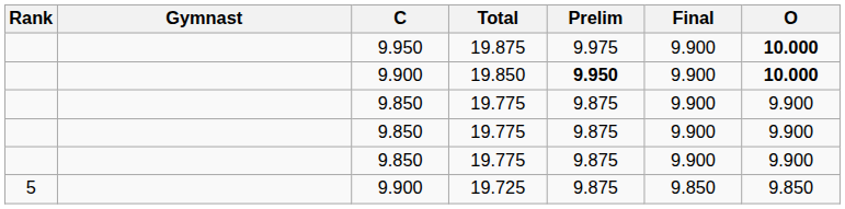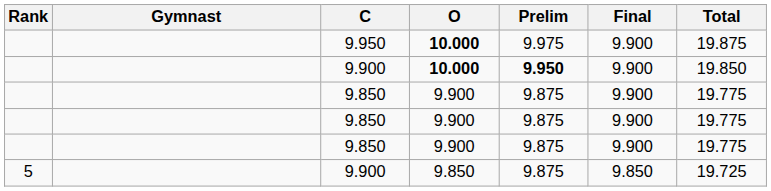columns swapped: O <-> Total
